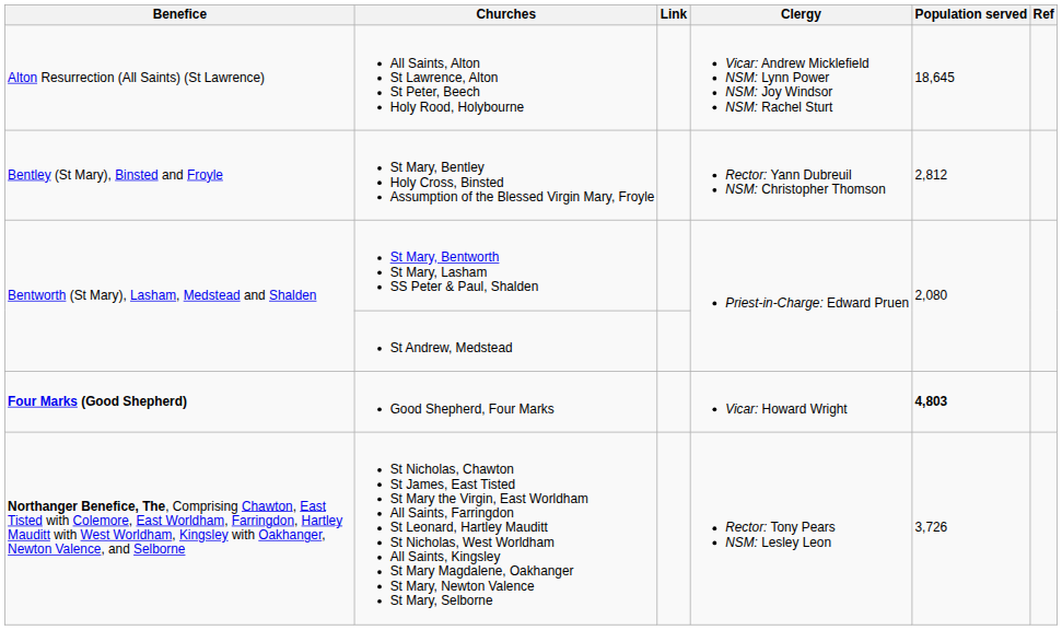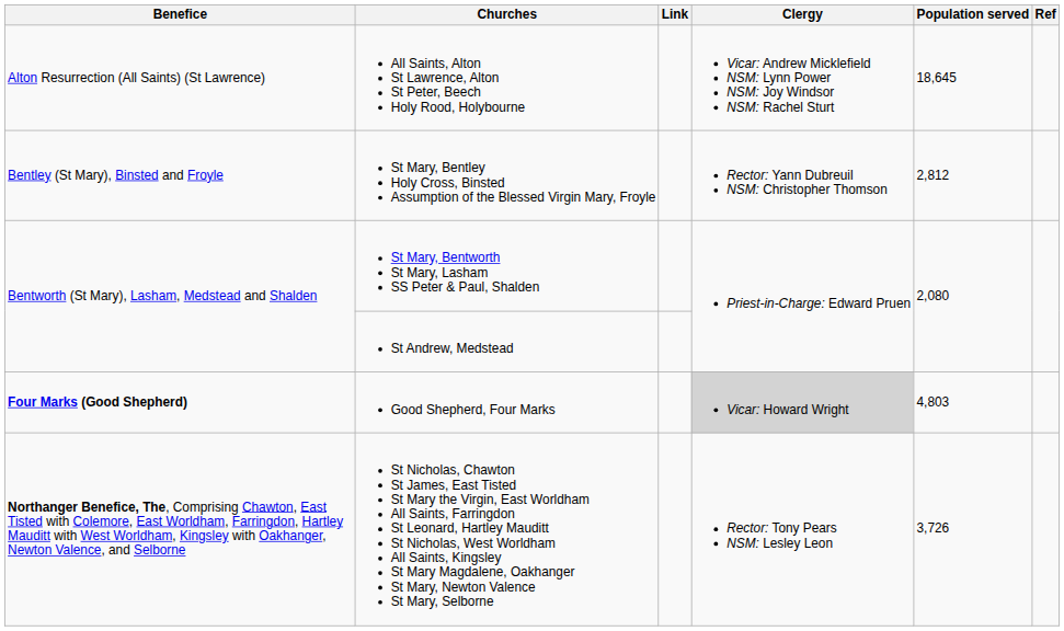Good Shepherd, Four Marks | Clergy: no background -> lightgrey background
Good Shepherd, Four Marks | Population served: bold -> normal
